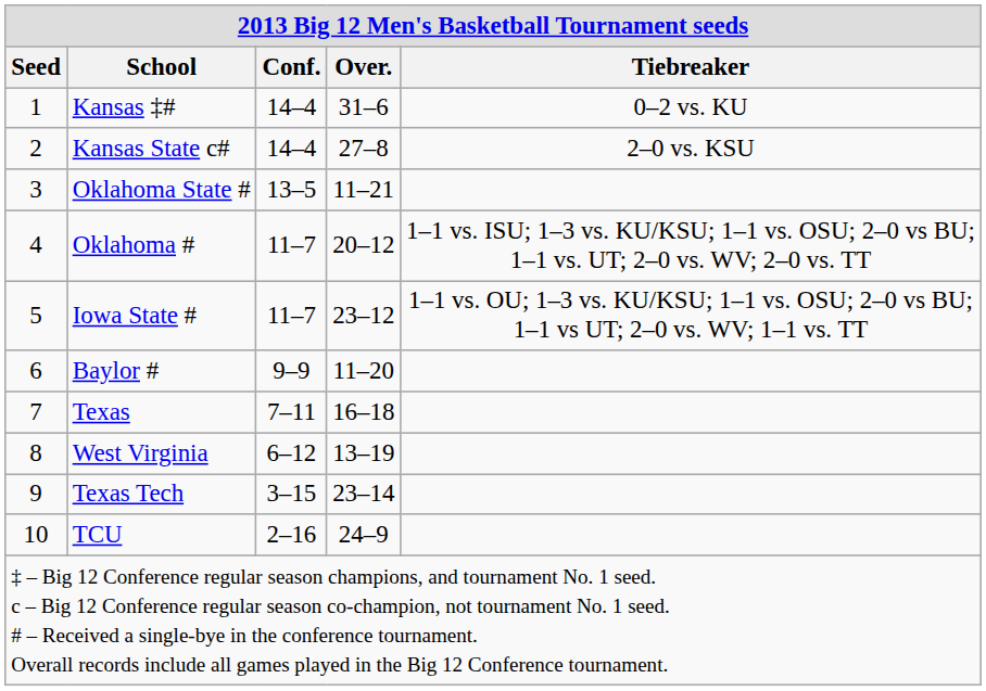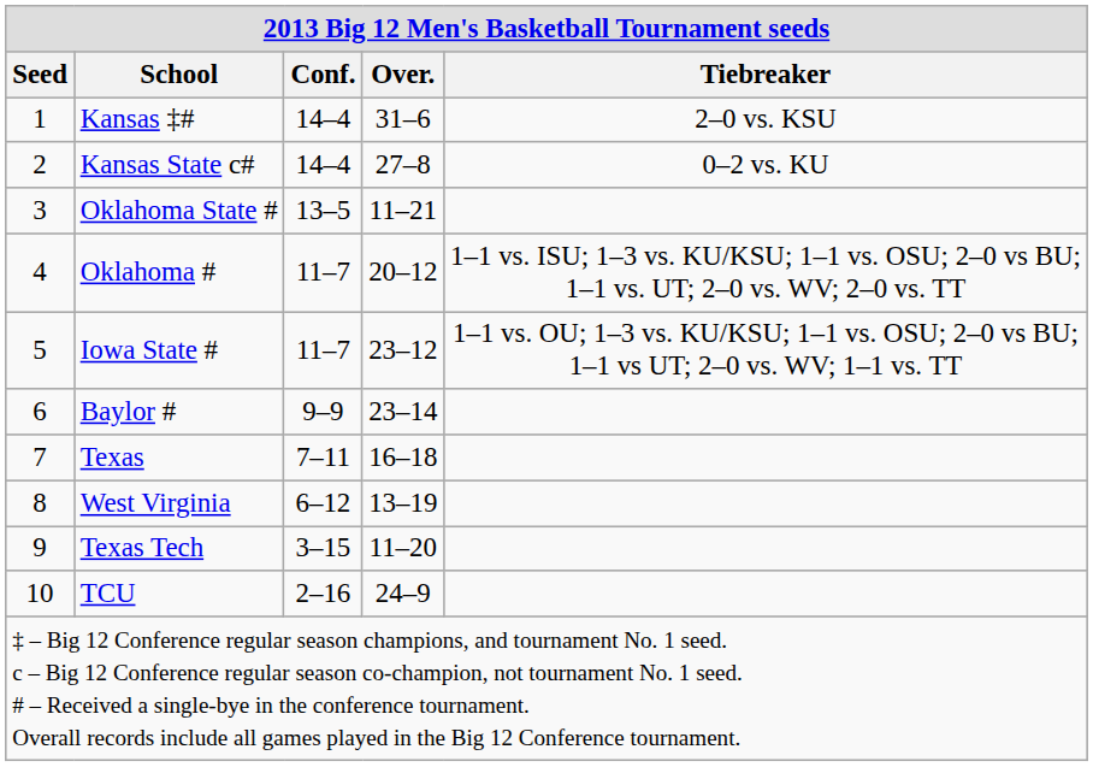Kansas ‡# | Tiebreaker: 0–2 vs. KU -> 2–0 vs. KSU
Kansas State c# | Tiebreaker: 2–0 vs. KSU -> 0–2 vs. KU
Baylor # | Over.: 11–20 -> 23–14
Texas Tech | Over.: 23–14 -> 11–20
